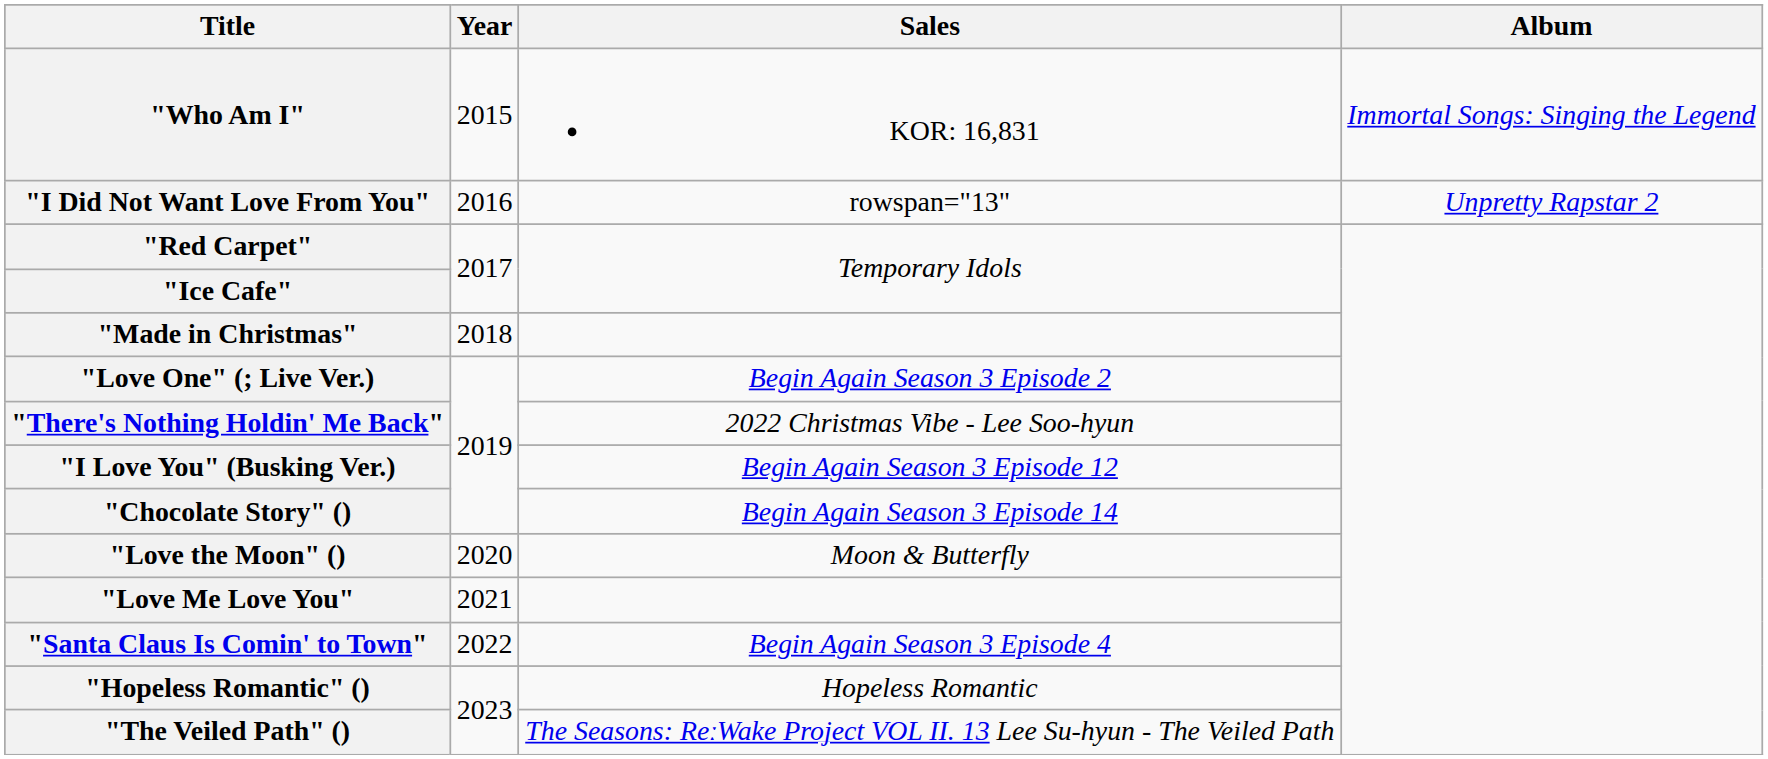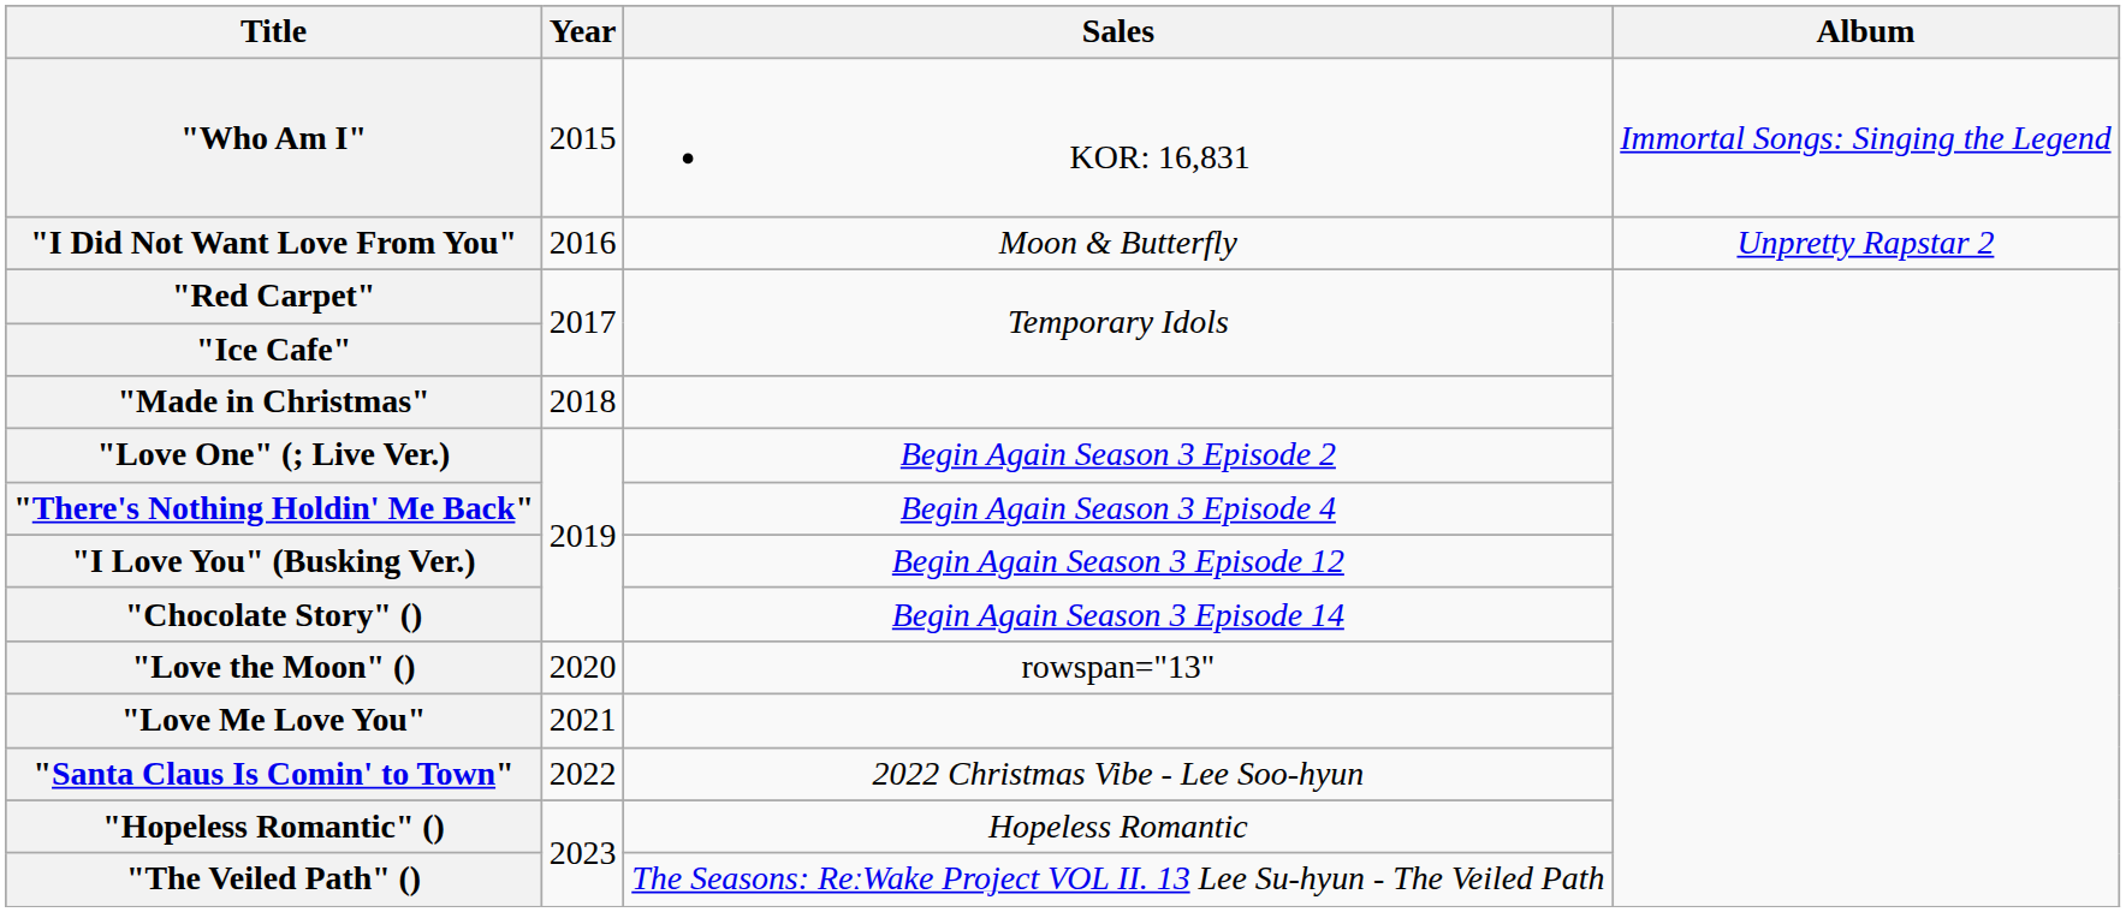"I Did Not Want Love From You" | Sales: rowspan="13" -> Moon & Butterfly
"There's Nothing Holdin' Me Back" | Sales: 2022 Christmas Vibe - Lee Soo-hyun -> Begin Again Season 3 Episode 4
"Love the Moon" () | Sales: Moon & Butterfly -> rowspan="13"
"Santa Claus Is Comin' to Town" | Sales: Begin Again Season 3 Episode 4 -> 2022 Christmas Vibe - Lee Soo-hyun
